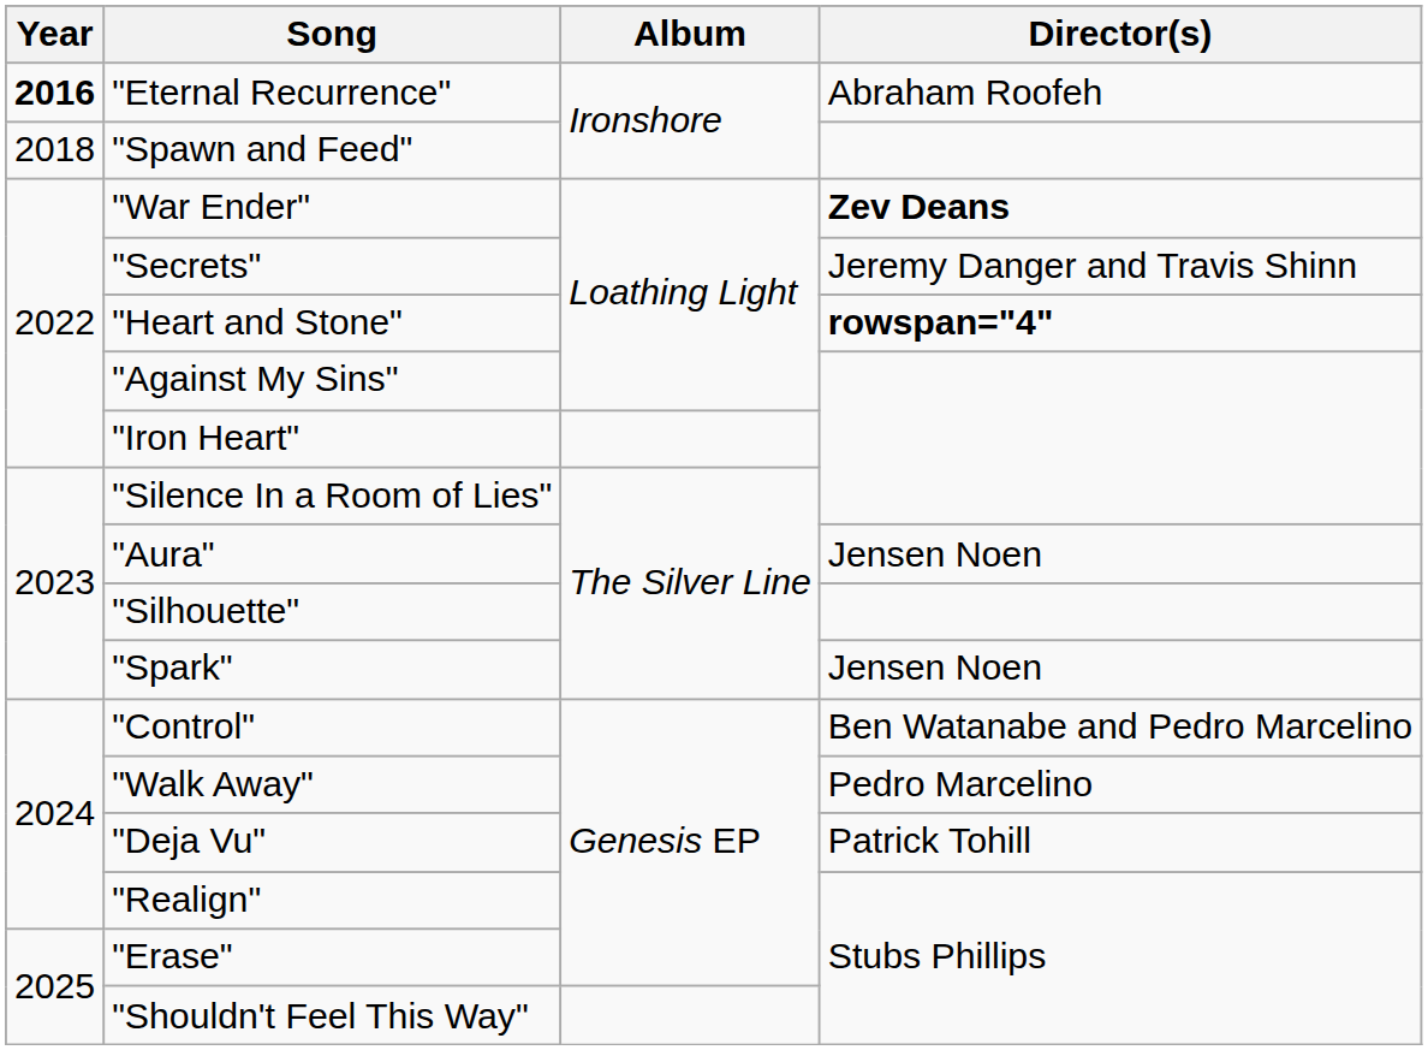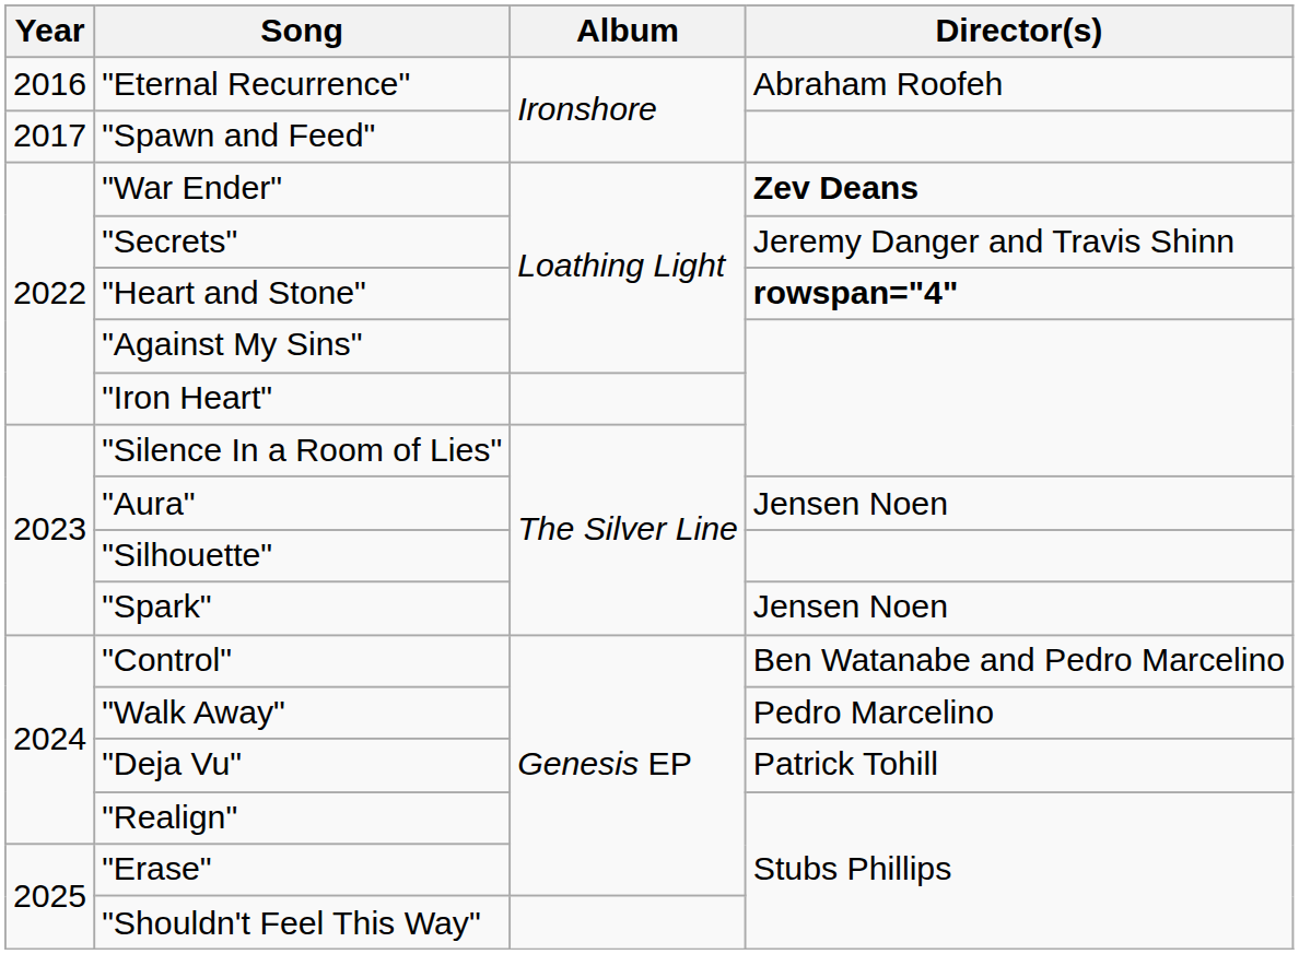"Eternal Recurrence" | Year: bold -> normal
"Spawn and Feed" | Year: 2018 -> 2017
